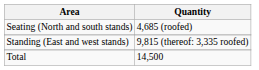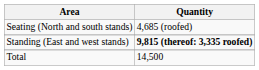Standing (East and west stands) | Quantity: normal -> bold
